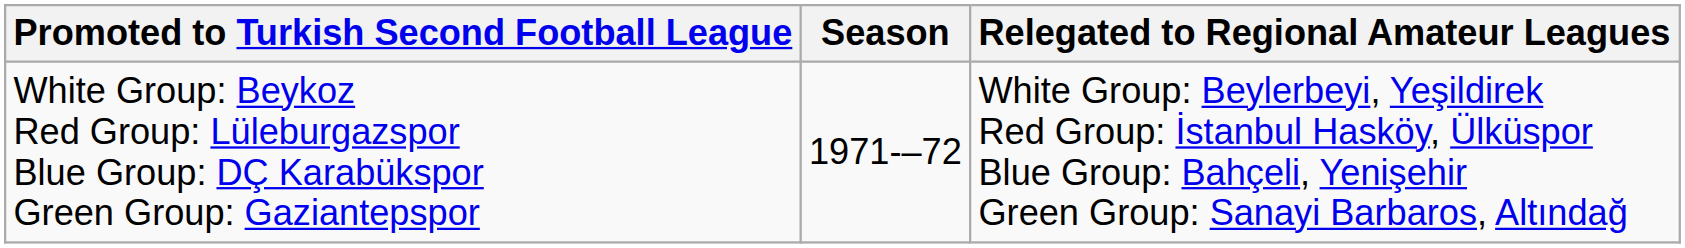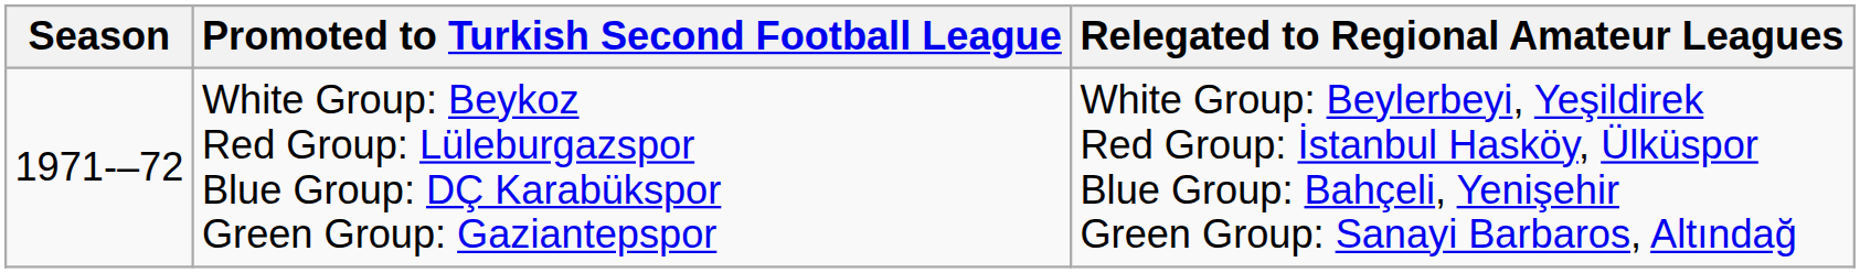columns swapped: Season <-> Promoted to Turkish Second Football League
